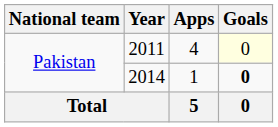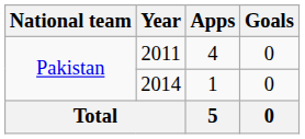2011 | Goals: lightyellow background -> no background
2014 | Goals: bold -> normal
